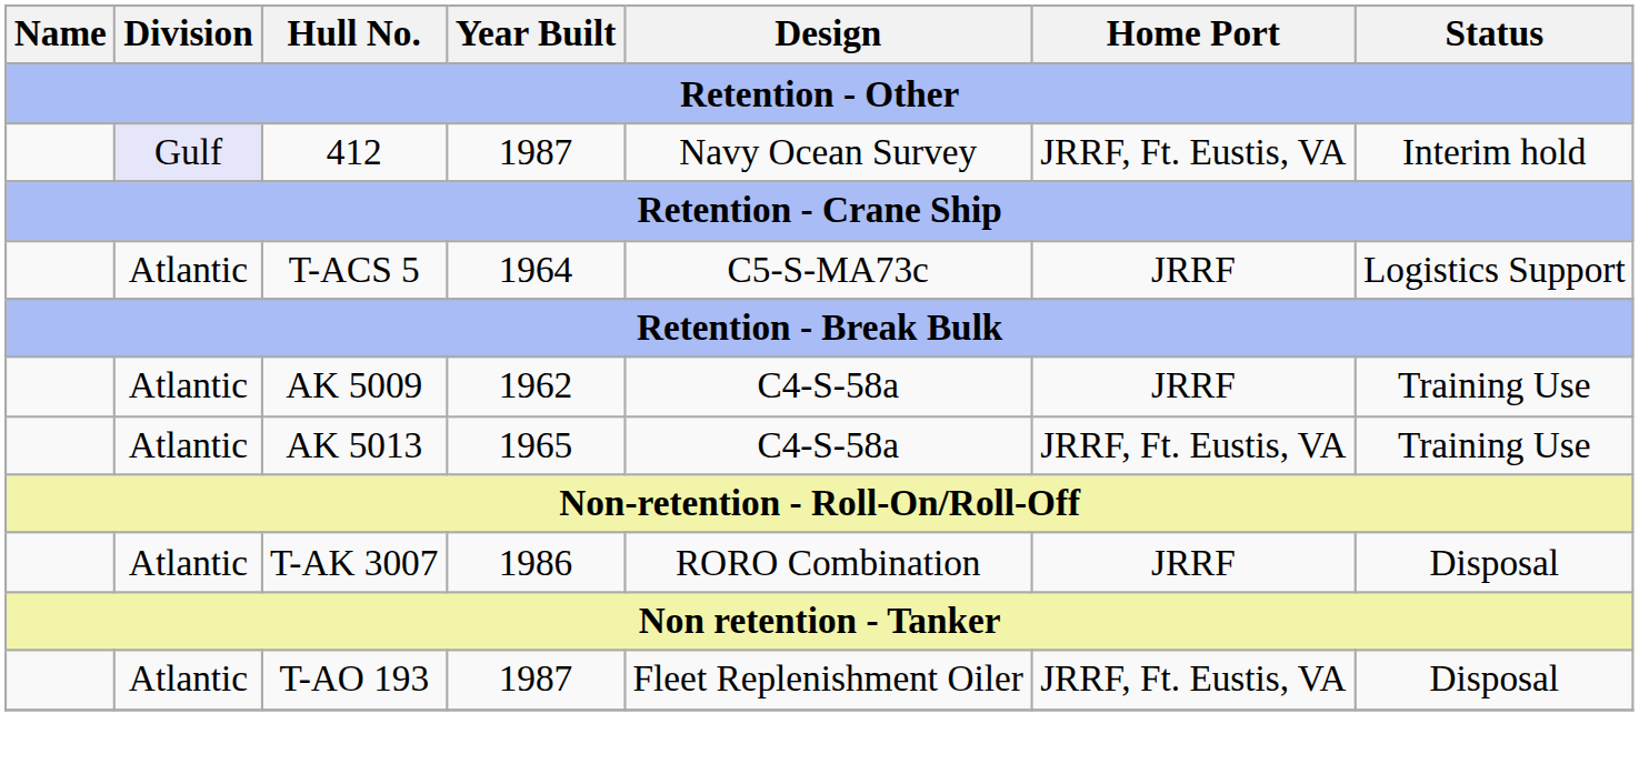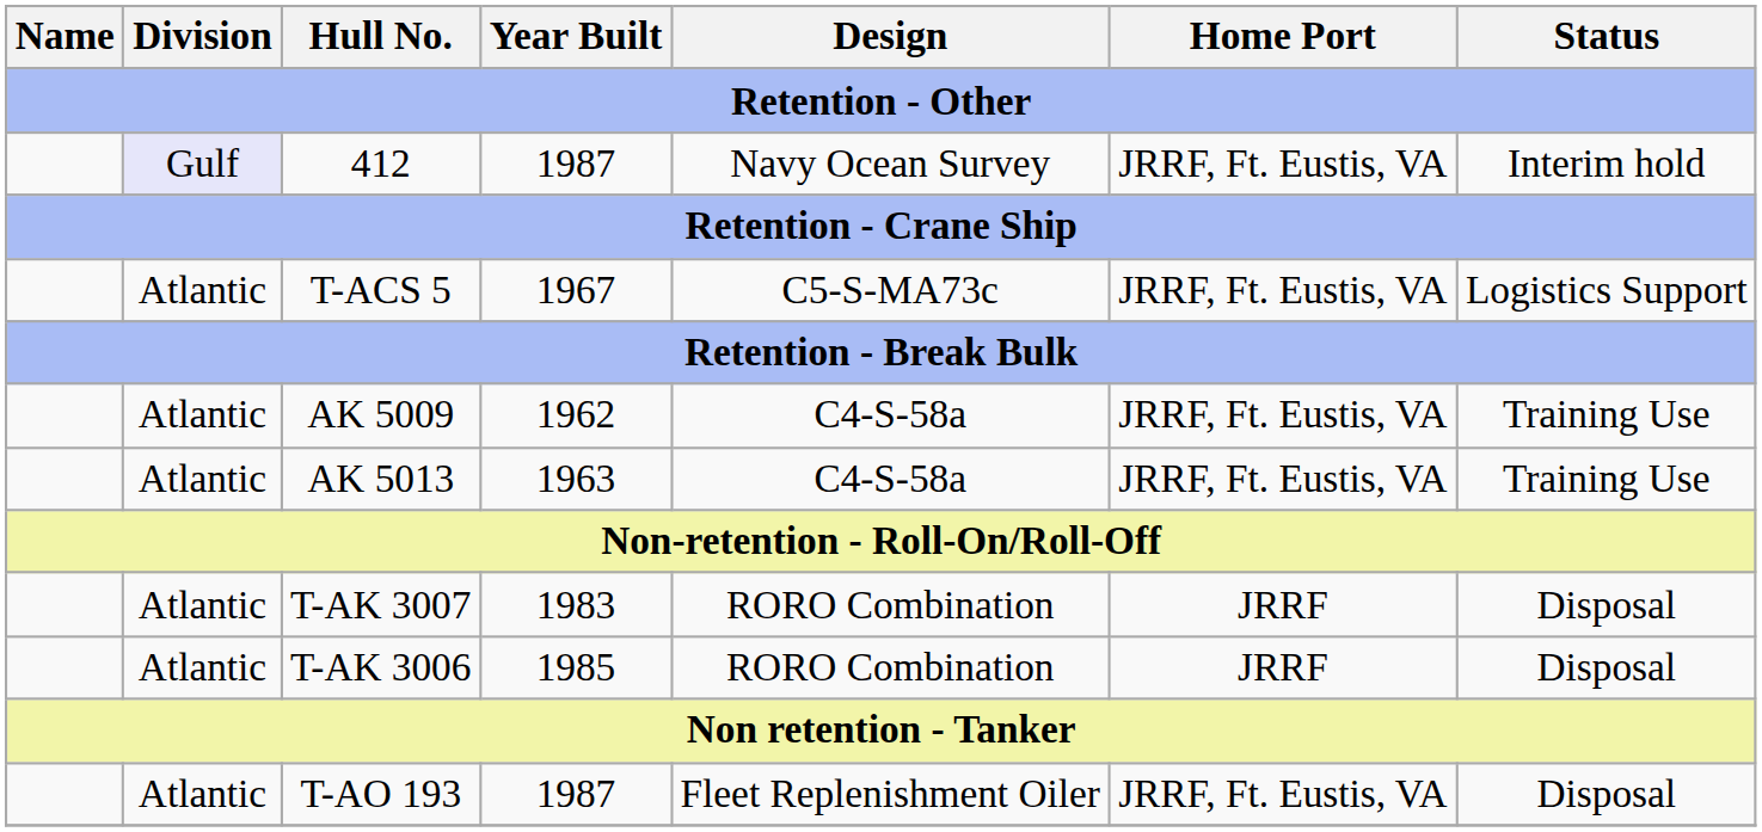T-ACS 5 | Year Built: 1964 -> 1967
T-ACS 5 | Home Port: JRRF -> JRRF, Ft. Eustis, VA
AK 5009 | Home Port: JRRF -> JRRF, Ft. Eustis, VA
AK 5013 | Year Built: 1965 -> 1963
T-AK 3007 | Year Built: 1986 -> 1983
+ row: Atlantic | T-AK 3006 | 1985 | RORO Combination | JRRF | Disposal
